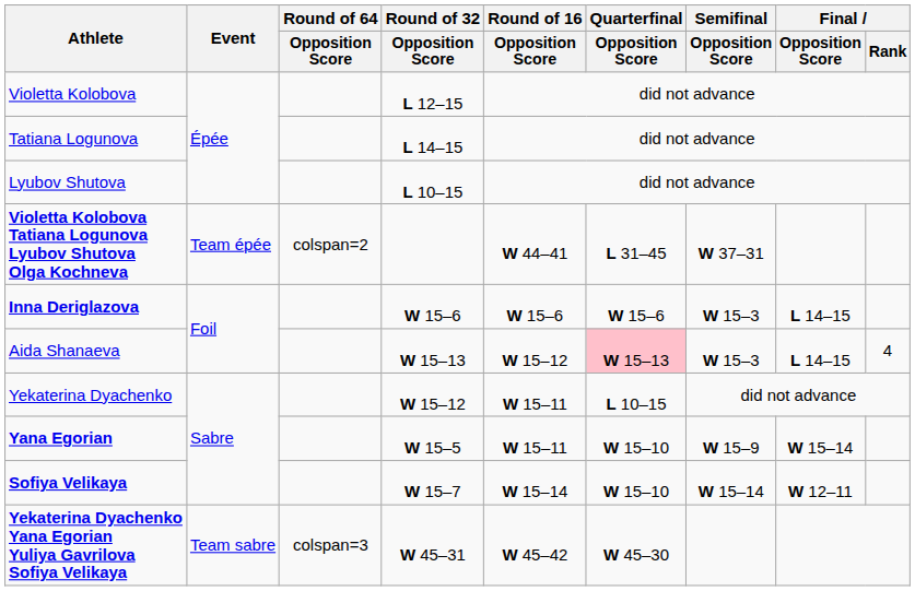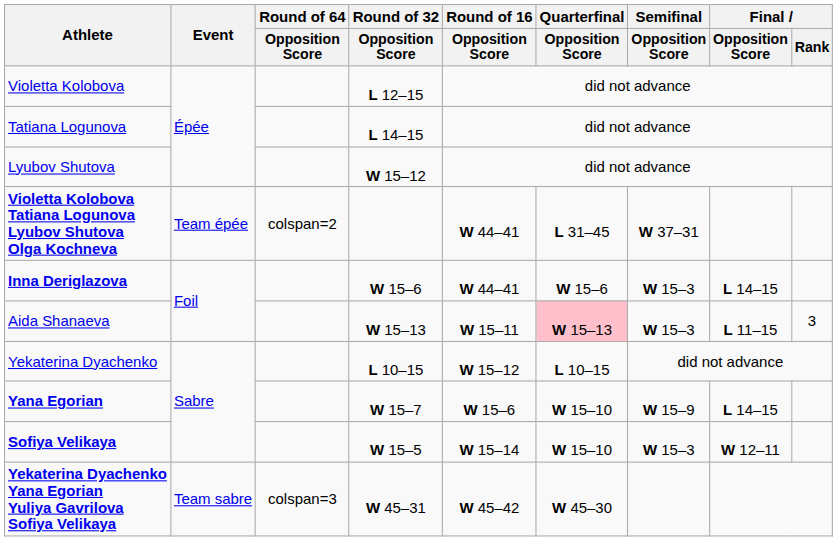Lyubov Shutova | Round of 32 / Opposition Score: L 10–15 -> W 15–12
Inna Deriglazova | Round of 16 / Opposition Score: W 15–6 -> W 44–41
Aida Shanaeva | Round of 16 / Opposition Score: W 15–12 -> W 15–11
Aida Shanaeva | Final / Opposition Score: L 14–15 -> L 11–15
Aida Shanaeva | Final / Rank: 4 -> 3
Yekaterina Dyachenko | Round of 32 / Opposition Score: W 15–12 -> L 10–15
Yekaterina Dyachenko | Round of 16 / Opposition Score: W 15–11 -> W 15–12
Yana Egorian | Round of 32 / Opposition Score: W 15–5 -> W 15–7
Yana Egorian | Round of 16 / Opposition Score: W 15–11 -> W 15–6
Yana Egorian | Final / Opposition Score: W 15–14 -> L 14–15
Sofiya Velikaya | Round of 32 / Opposition Score: W 15–7 -> W 15–5
Sofiya Velikaya | Semifinal / Opposition Score: W 15–14 -> W 15–3
